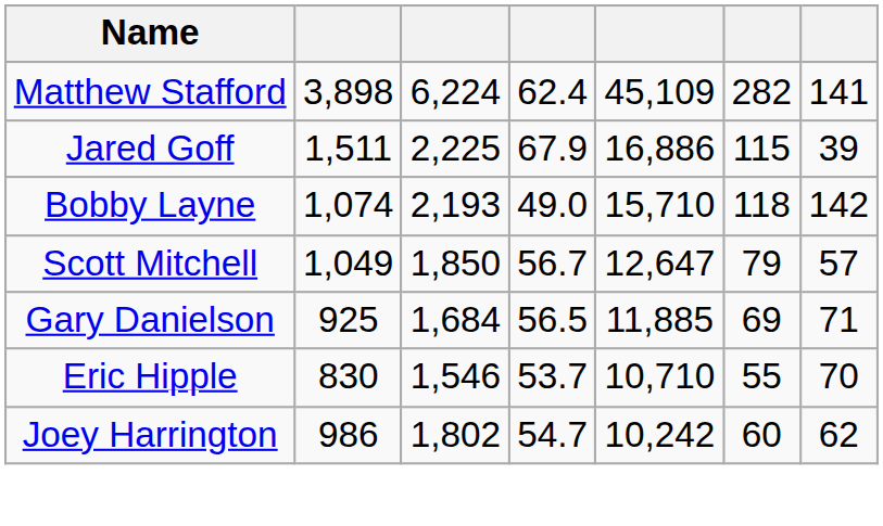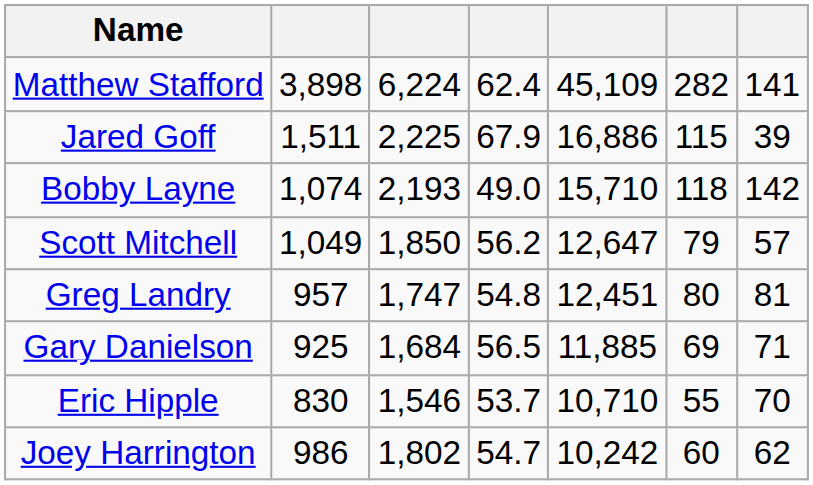Scott Mitchell | column 4: 56.7 -> 56.2
+ row: Greg Landry | 957 | 1,747 | 54.8 | 12,451 | 80 | 81
